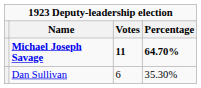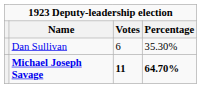rows swapped: Michael Joseph Savage <-> Dan Sullivan
